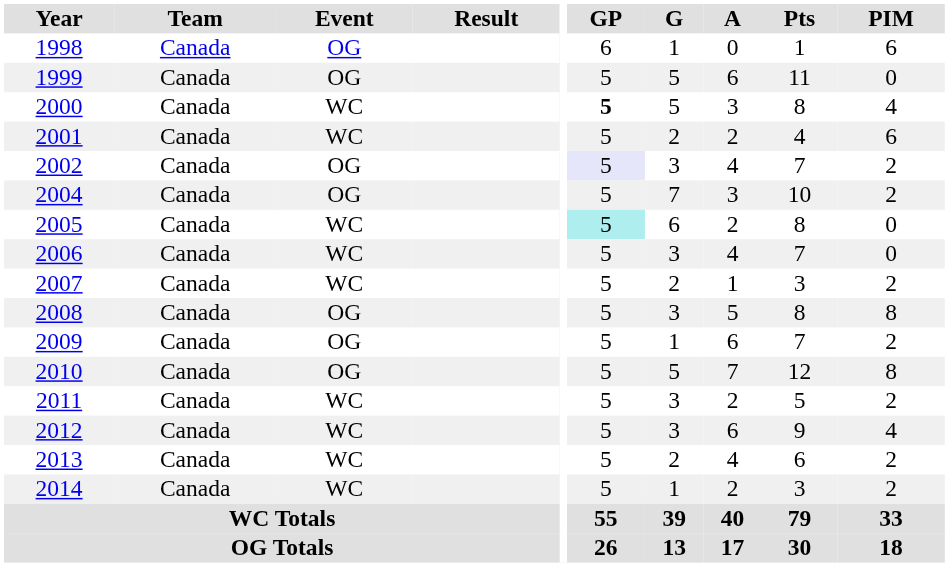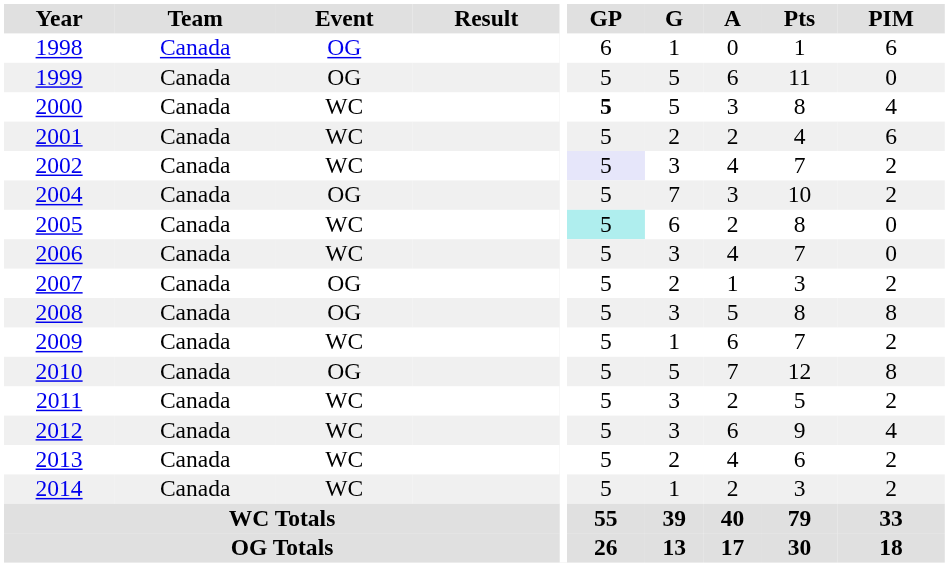2002 | Event: OG -> WC
2007 | Event: WC -> OG
2009 | Event: OG -> WC
